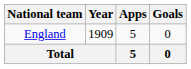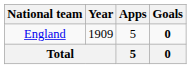England | Goals: normal -> bold
